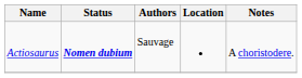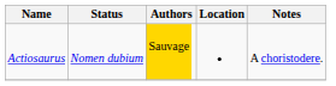Actiosaurus | Status: bold -> normal
Actiosaurus | column 3: no background -> gold background
